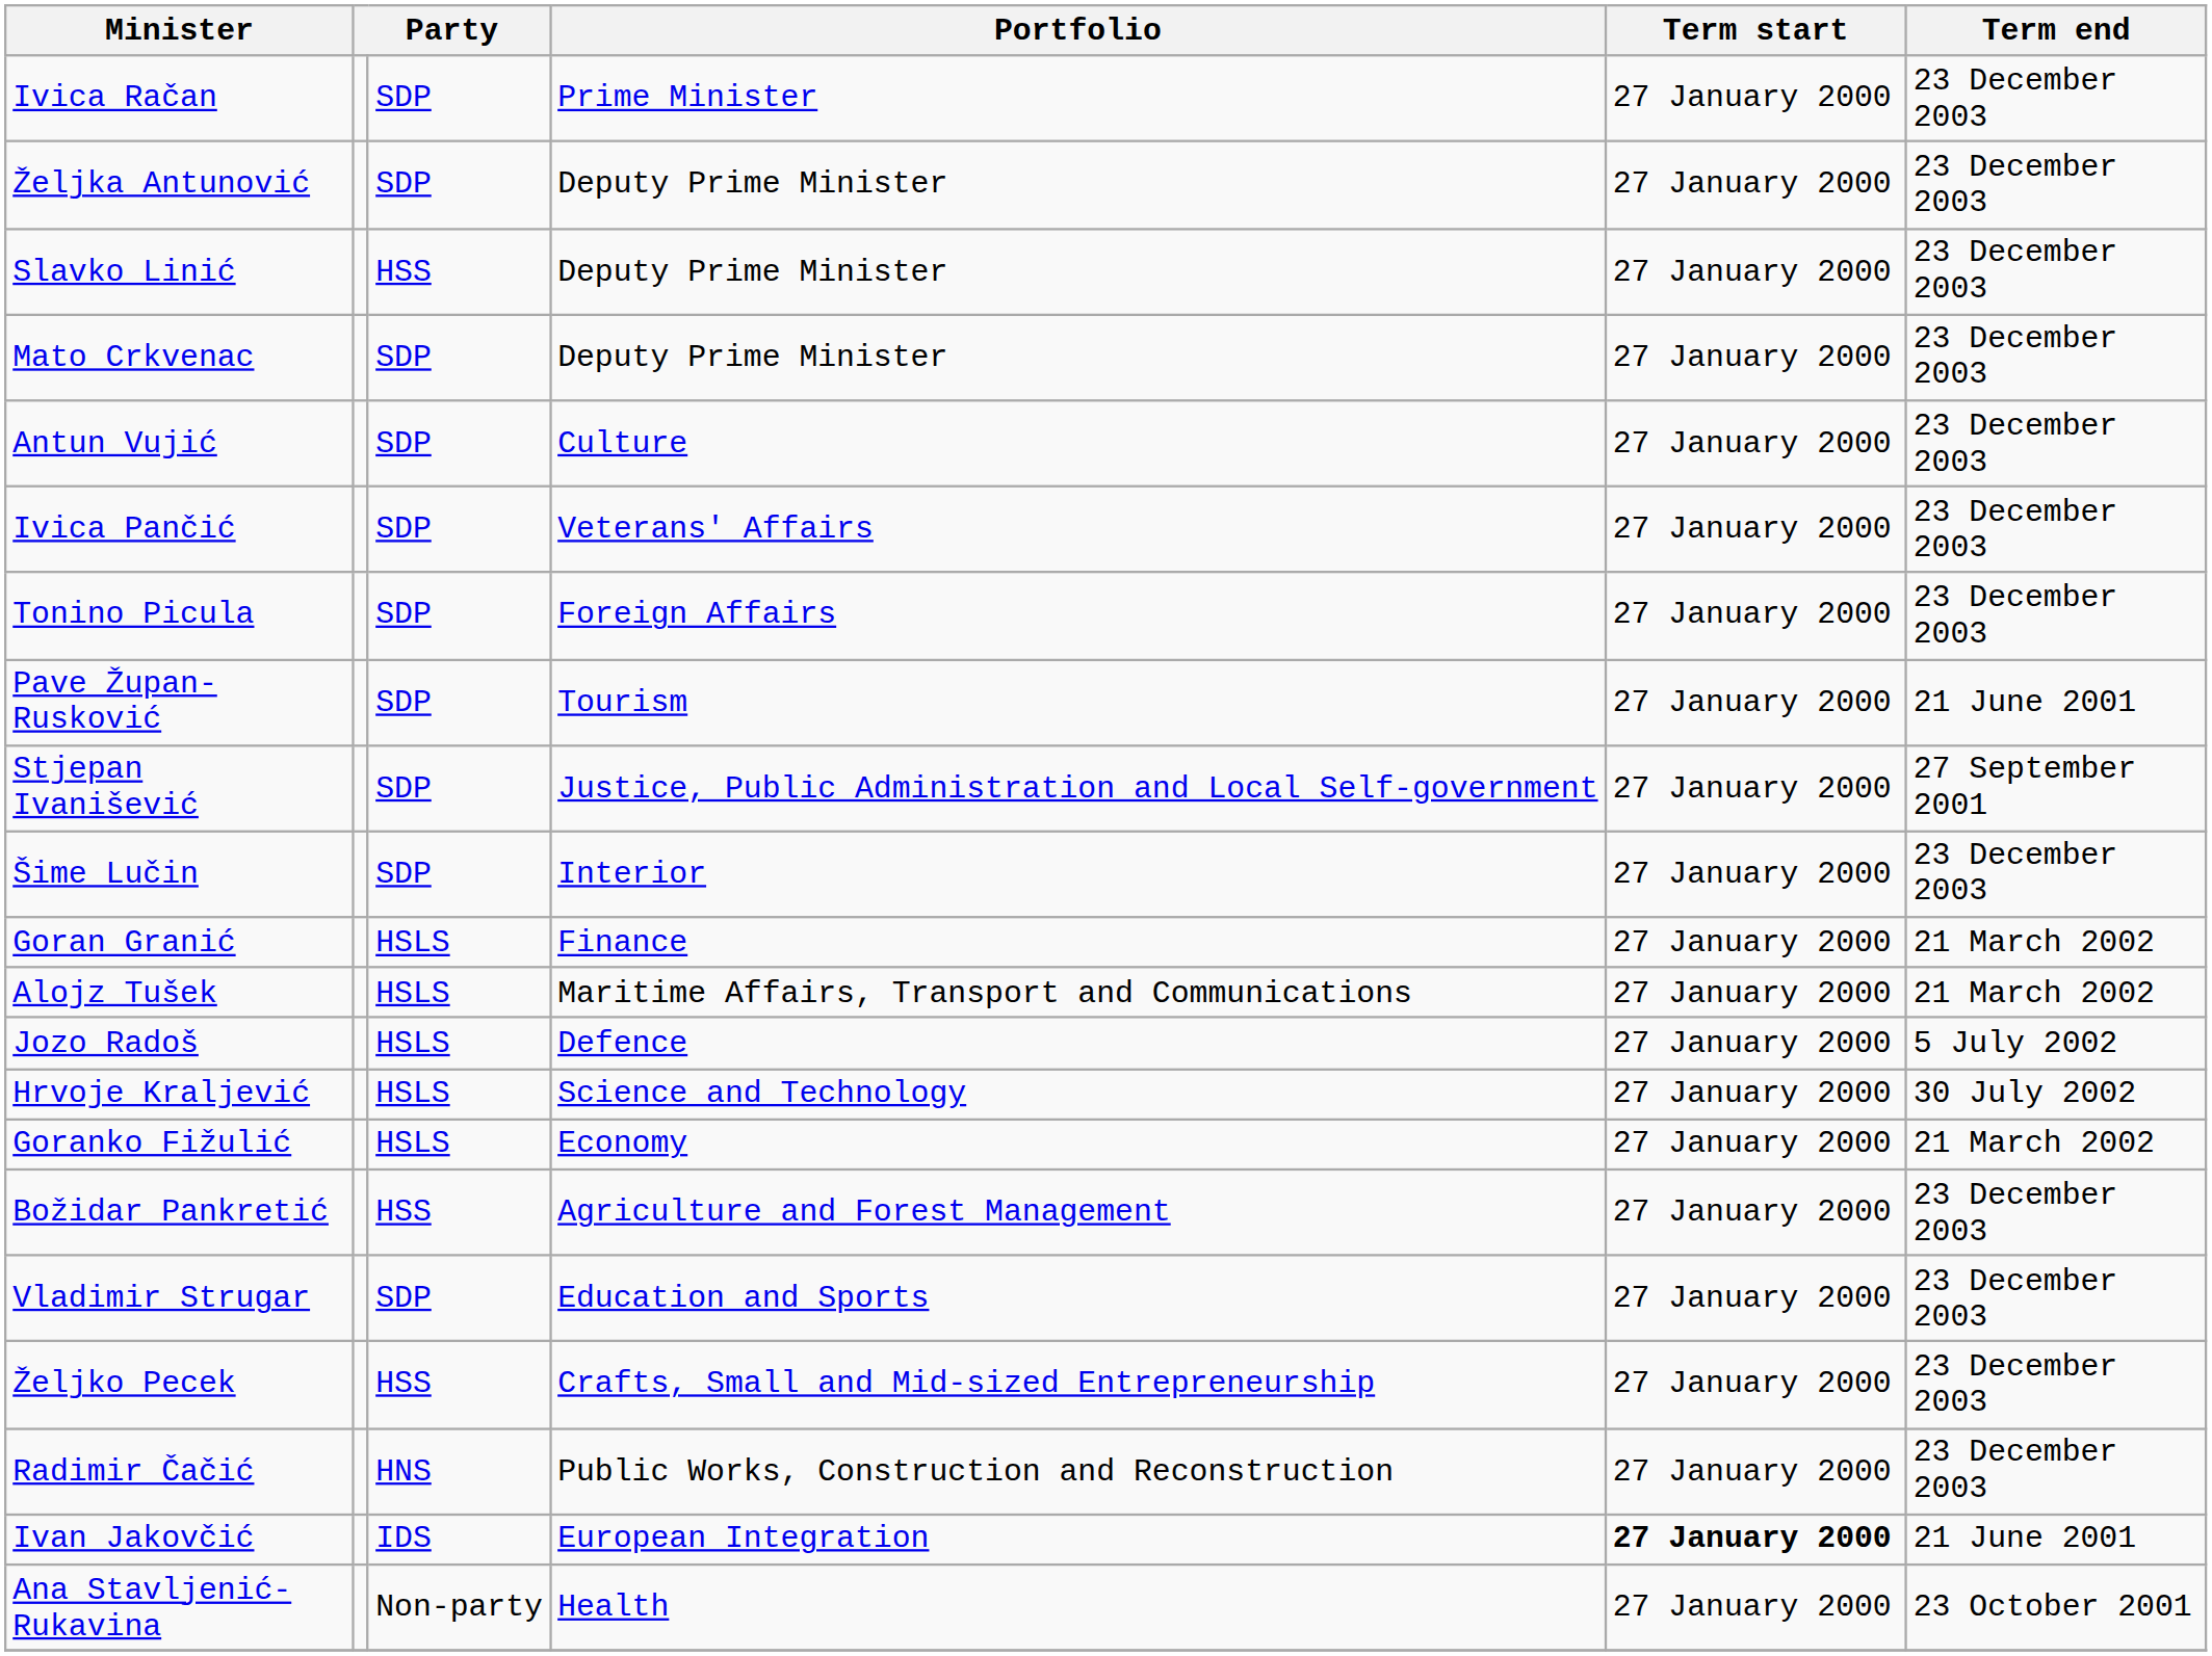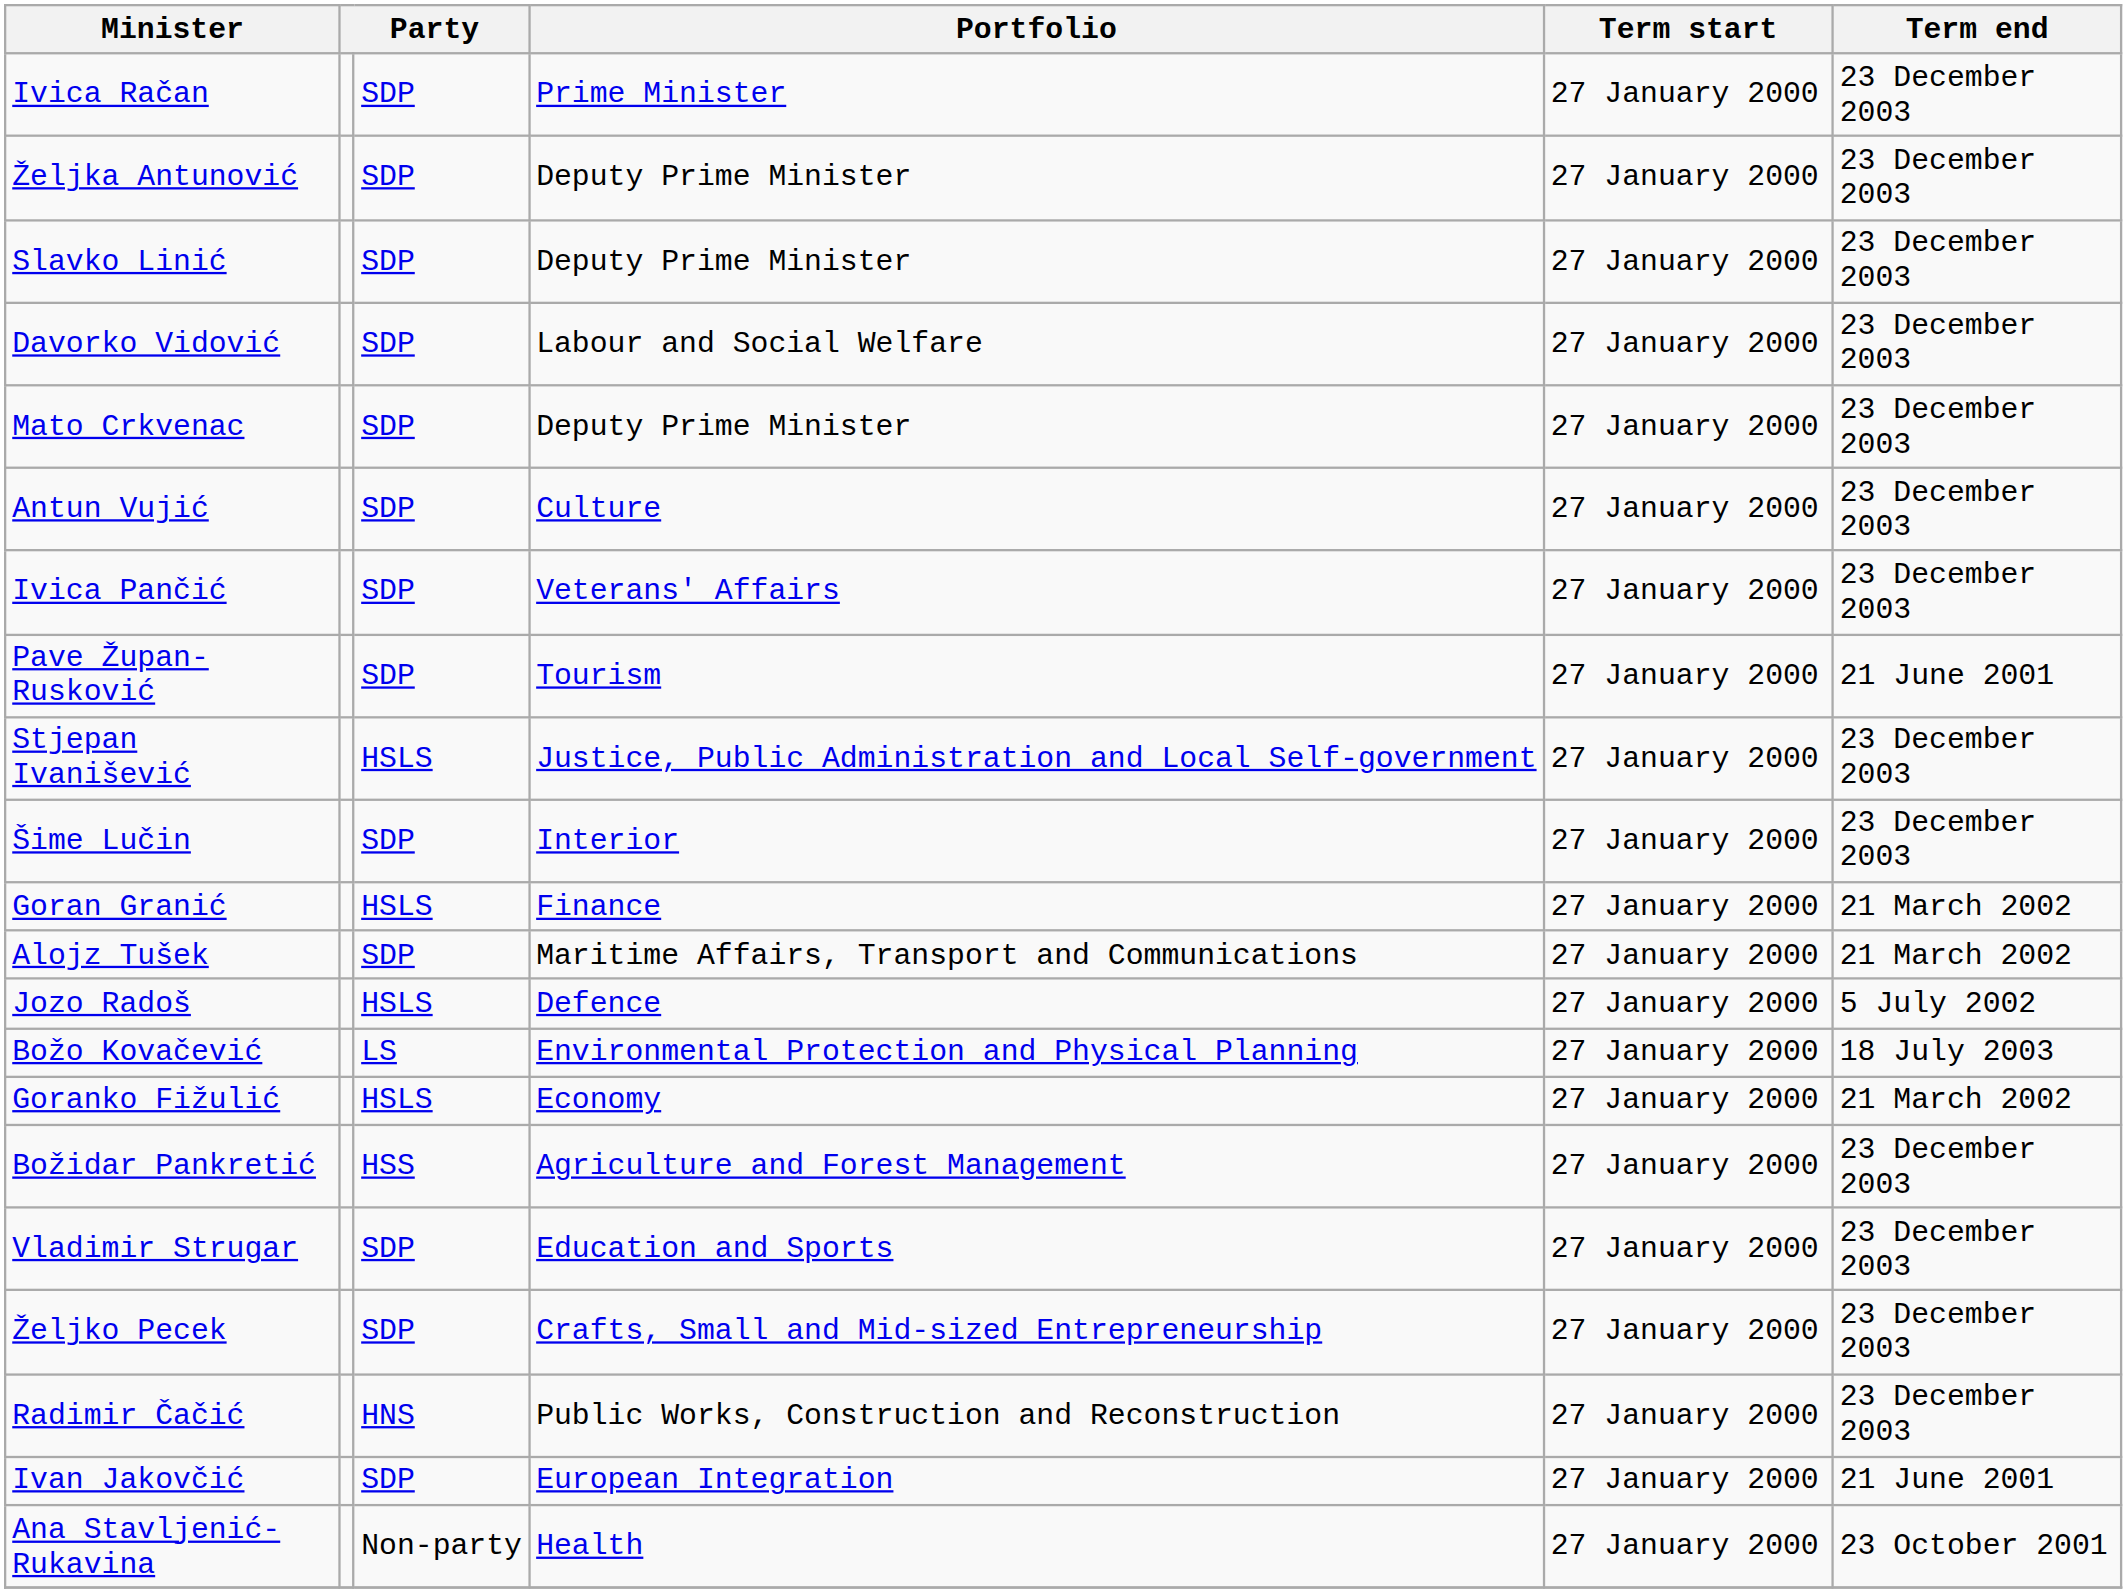Slavko Linić | column 3: HSS -> SDP
+ row: Davorko Vidović | SDP | Labour and Social Welfare | 27 January 2000 | 23 December 2003
- row: Tonino Picula | SDP | Foreign Affairs | 27 January 2000 | 23 December 2003
Stjepan Ivanišević | column 3: SDP -> HSLS
Stjepan Ivanišević | Term end: 27 September 2001 -> 23 December 2003
Alojz Tušek | column 3: HSLS -> SDP
+ row: Božo Kovačević | LS | Environmental Protection and Physical Planning | 27 January 2000 | 18 July 2003
- row: Hrvoje Kraljević | HSLS | Science and Technology | 27 January 2000 | 30 July 2002
Željko Pecek | column 3: HSS -> SDP
Ivan Jakovčić | column 3: IDS -> SDP
Ivan Jakovčić | Term start: bold -> normal
